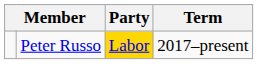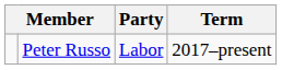Peter Russo | Party: gold background -> no background
